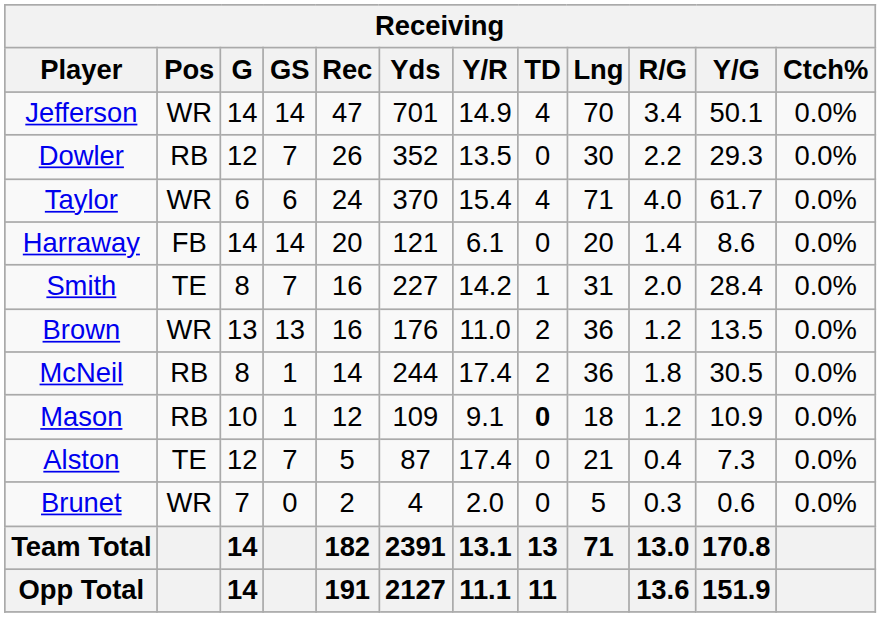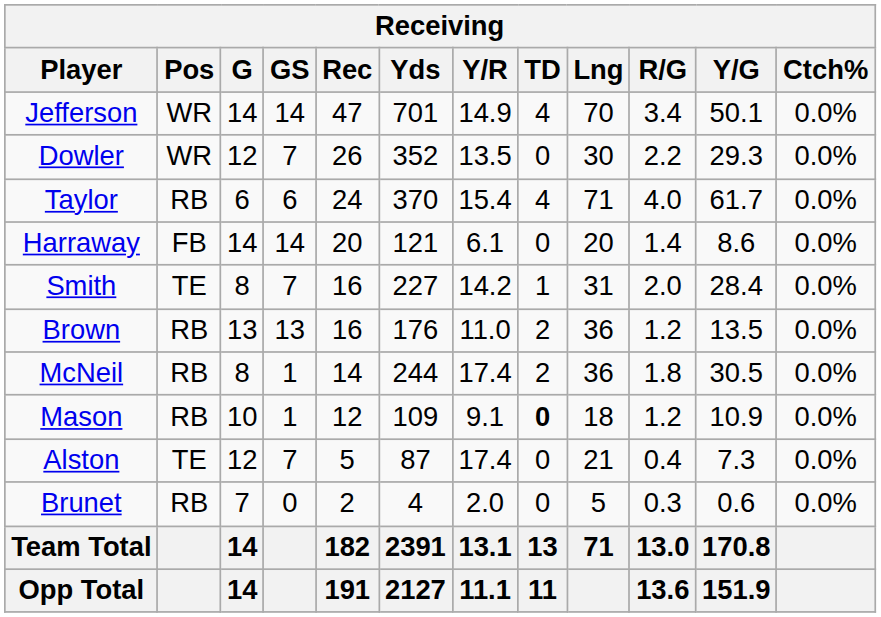Dowler | Pos: RB -> WR
Taylor | Pos: WR -> RB
Brown | Pos: WR -> RB
Brunet | Pos: WR -> RB
